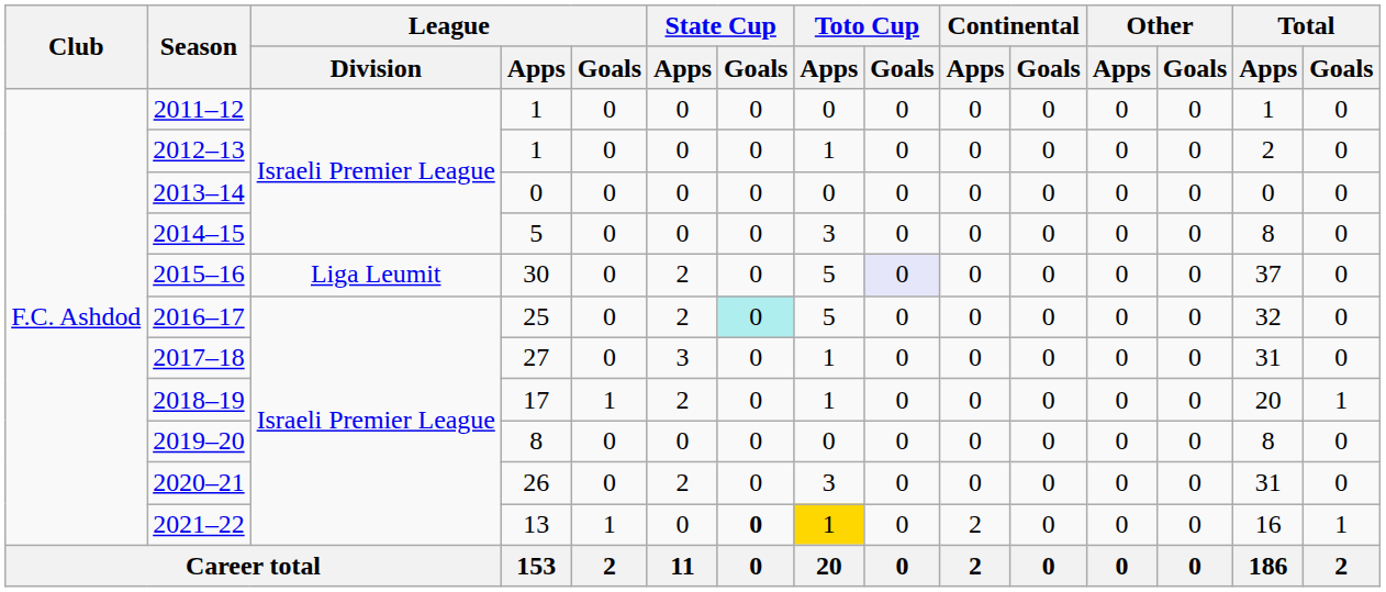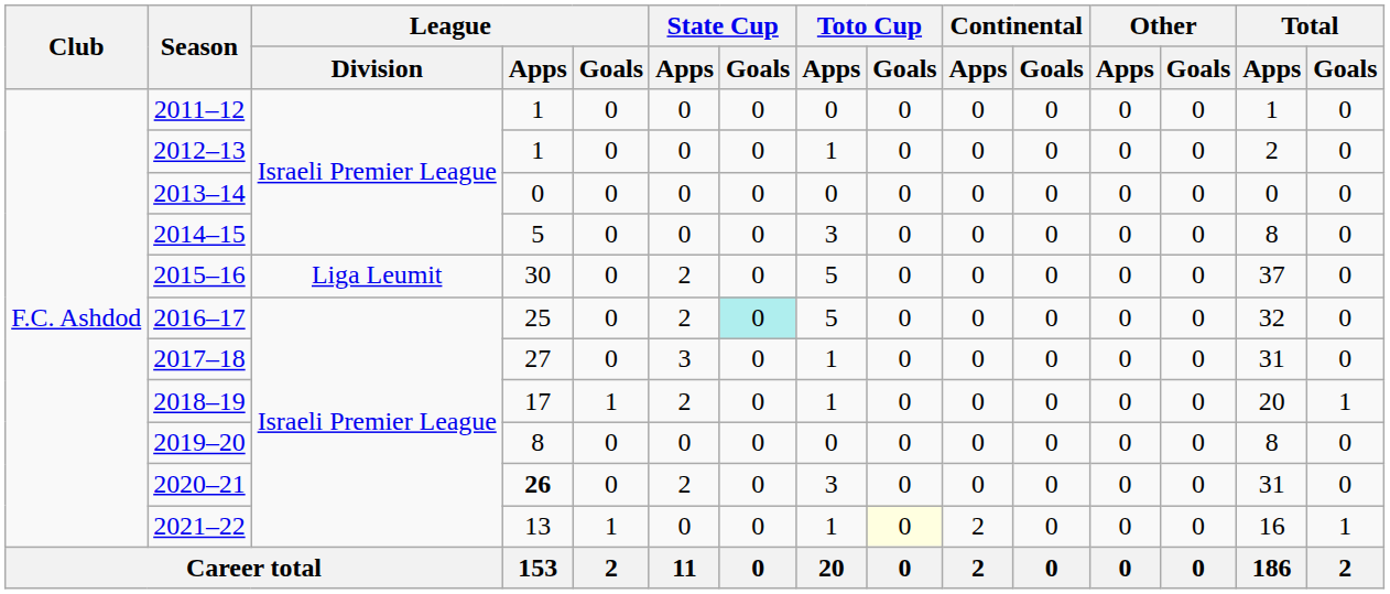2015–16 | Toto Cup / Goals: lavender background -> no background
2020–21 | League / Apps: normal -> bold
2021–22 | State Cup / Goals: bold -> normal
2021–22 | Toto Cup / Apps: gold background -> no background
2021–22 | Toto Cup / Goals: no background -> lightyellow background
